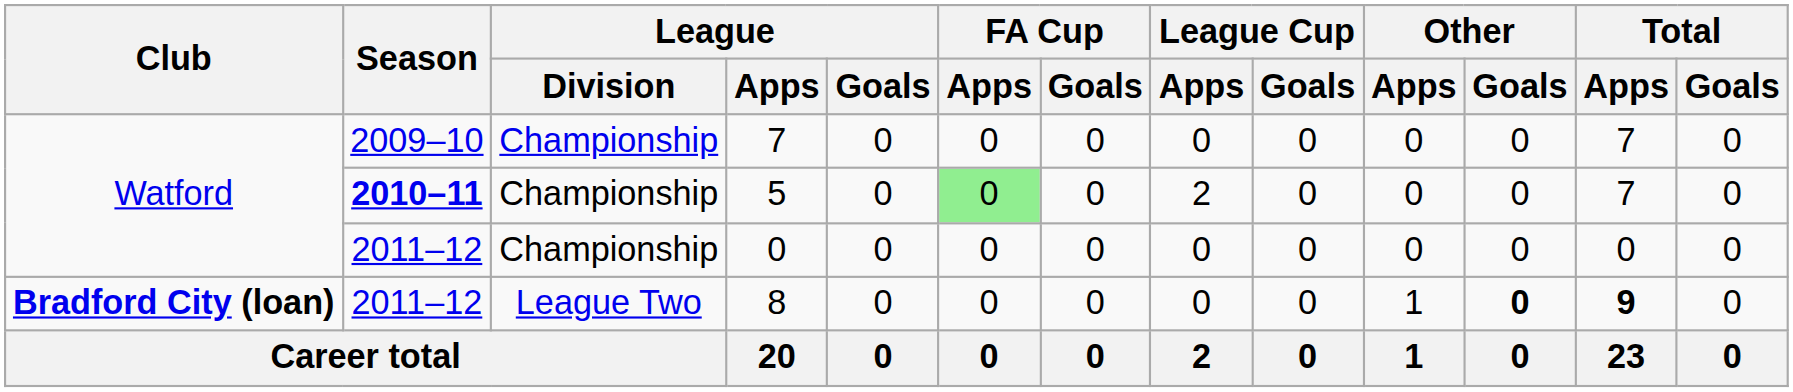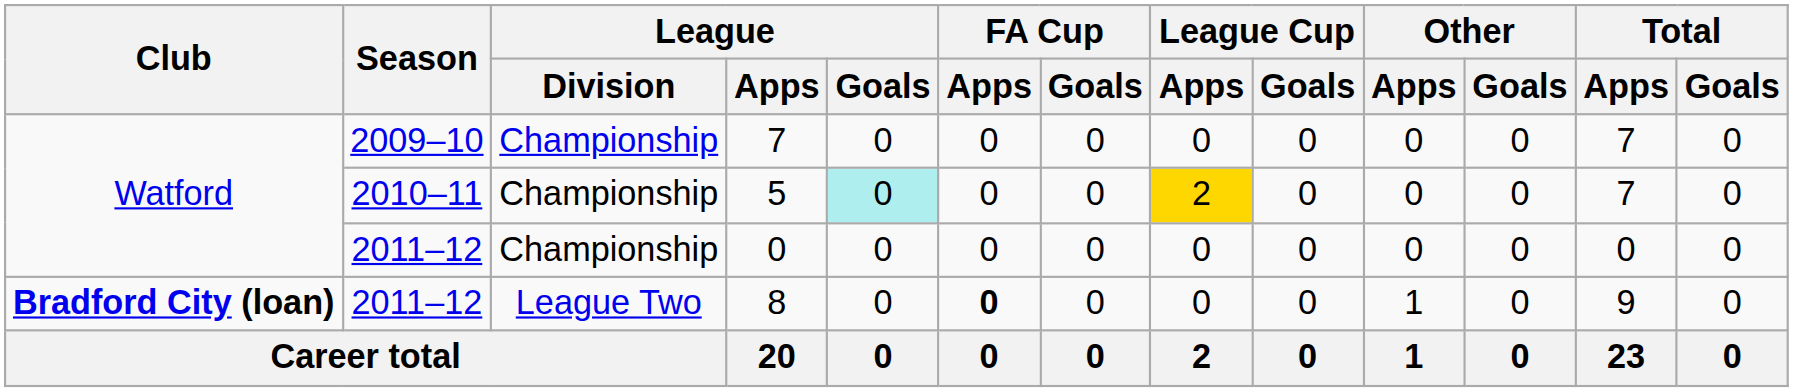5 | Season: bold -> normal
5 | League / Goals: no background -> paleturquoise background
5 | FA Cup / Apps: lightgreen background -> no background
5 | League Cup / Apps: no background -> gold background
8 | FA Cup / Apps: normal -> bold
8 | Other / Goals: bold -> normal
8 | Total / Apps: bold -> normal
